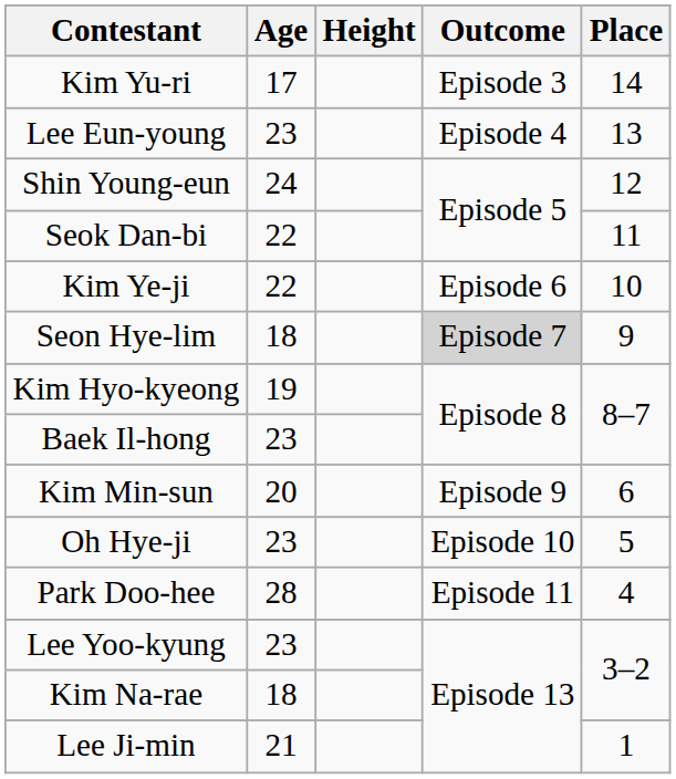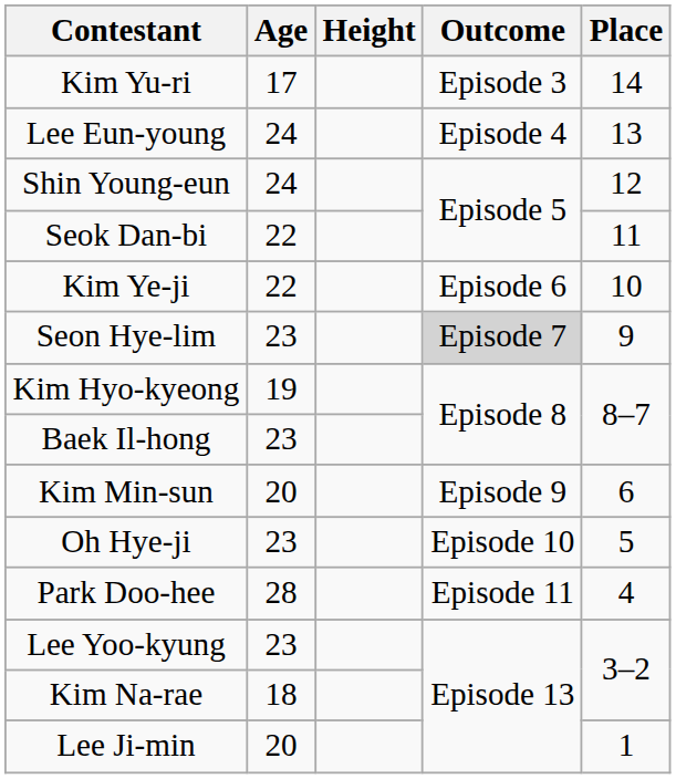Lee Eun-young | Age: 23 -> 24
Seon Hye-lim | Age: 18 -> 23
Lee Ji-min | Age: 21 -> 20
